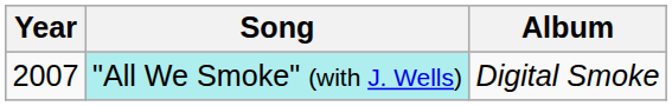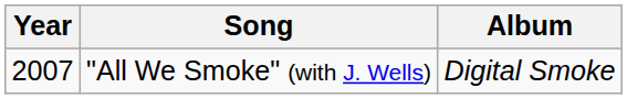row 2 | Song: paleturquoise background -> no background
